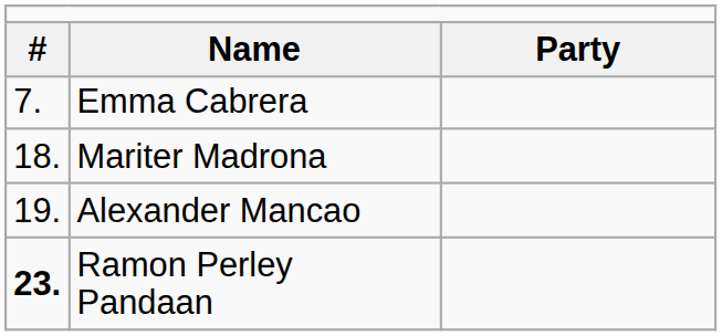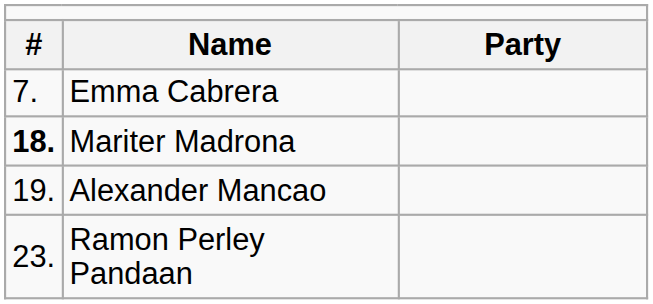Mariter Madrona | column 1: normal -> bold
Ramon Perley Pandaan | column 1: bold -> normal
